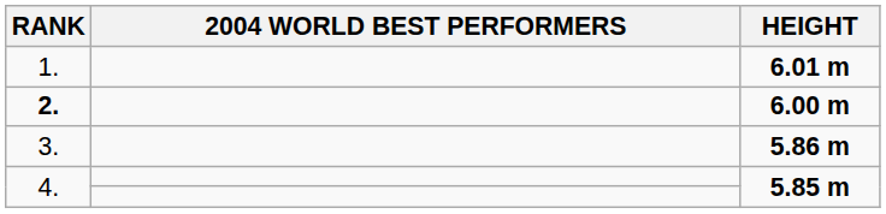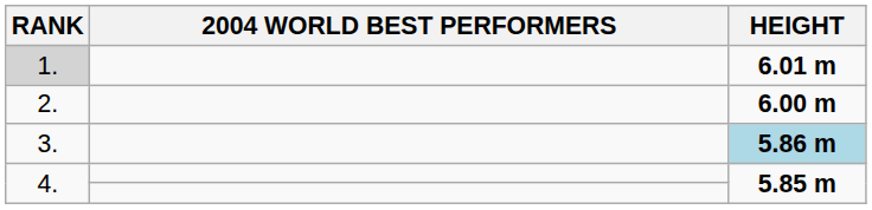1. | RANK: no background -> lightgrey background
2. | RANK: bold -> normal
3. | HEIGHT: no background -> lightblue background
